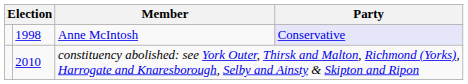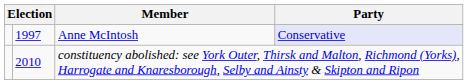Anne McIntosh | column 2: 1998 -> 1997
